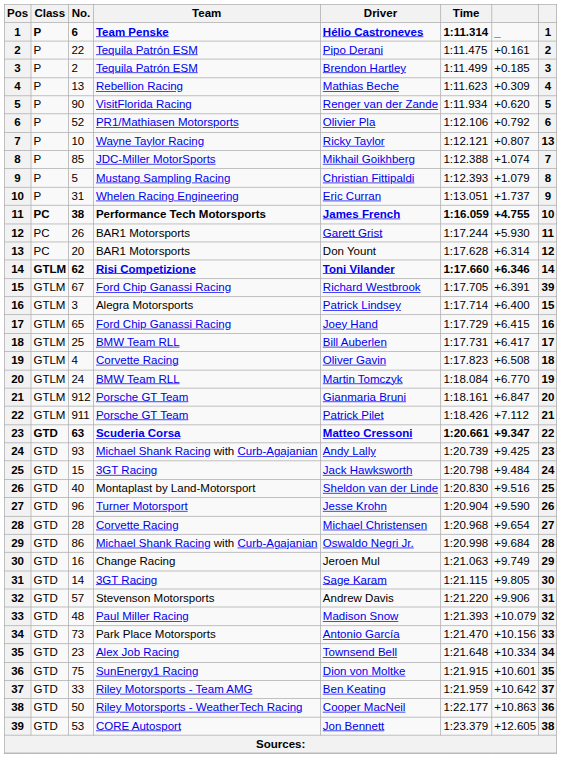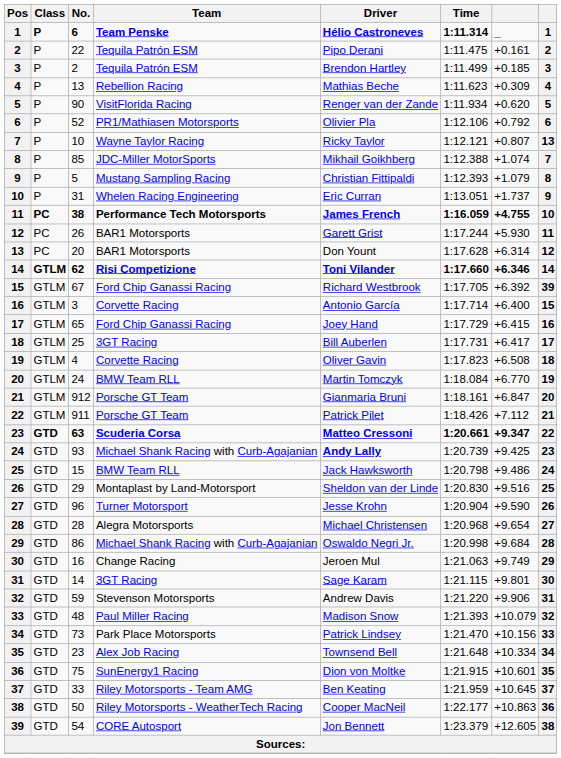row 16 | column 7: +6.391 -> +6.392
row 17 | Team: Alegra Motorsports -> Corvette Racing
row 17 | Driver: Patrick Lindsey -> Antonio García
row 19 | Team: BMW Team RLL -> 3GT Racing
row 25 | Driver: normal -> bold
row 26 | Team: 3GT Racing -> BMW Team RLL
row 26 | column 7: +9.484 -> +9.486
row 27 | No.: 40 -> 29
row 29 | Team: Corvette Racing -> Alegra Motorsports
row 32 | column 7: +9.805 -> +9.801
row 33 | No.: 57 -> 59
row 35 | Driver: Antonio García -> Patrick Lindsey
row 38 | column 7: +10.642 -> +10.645
row 40 | No.: 53 -> 54
